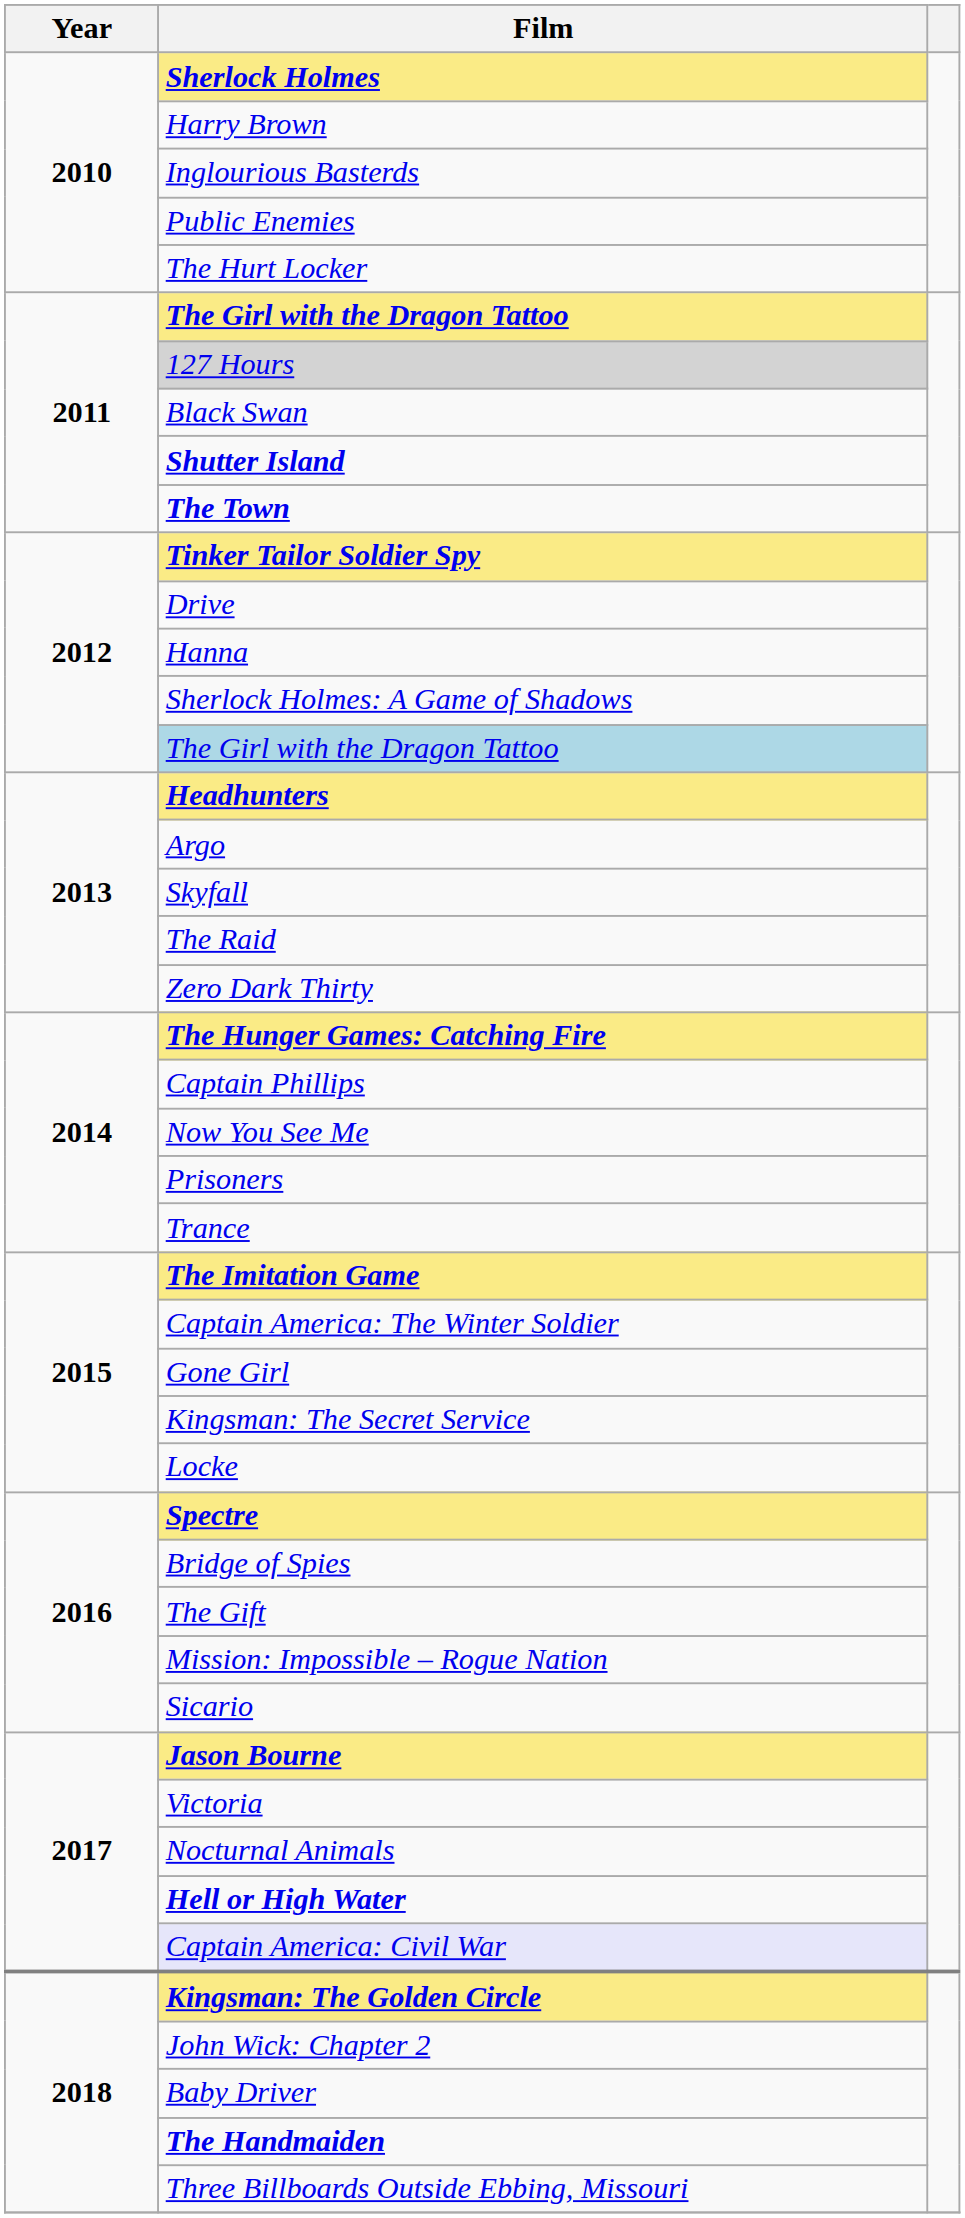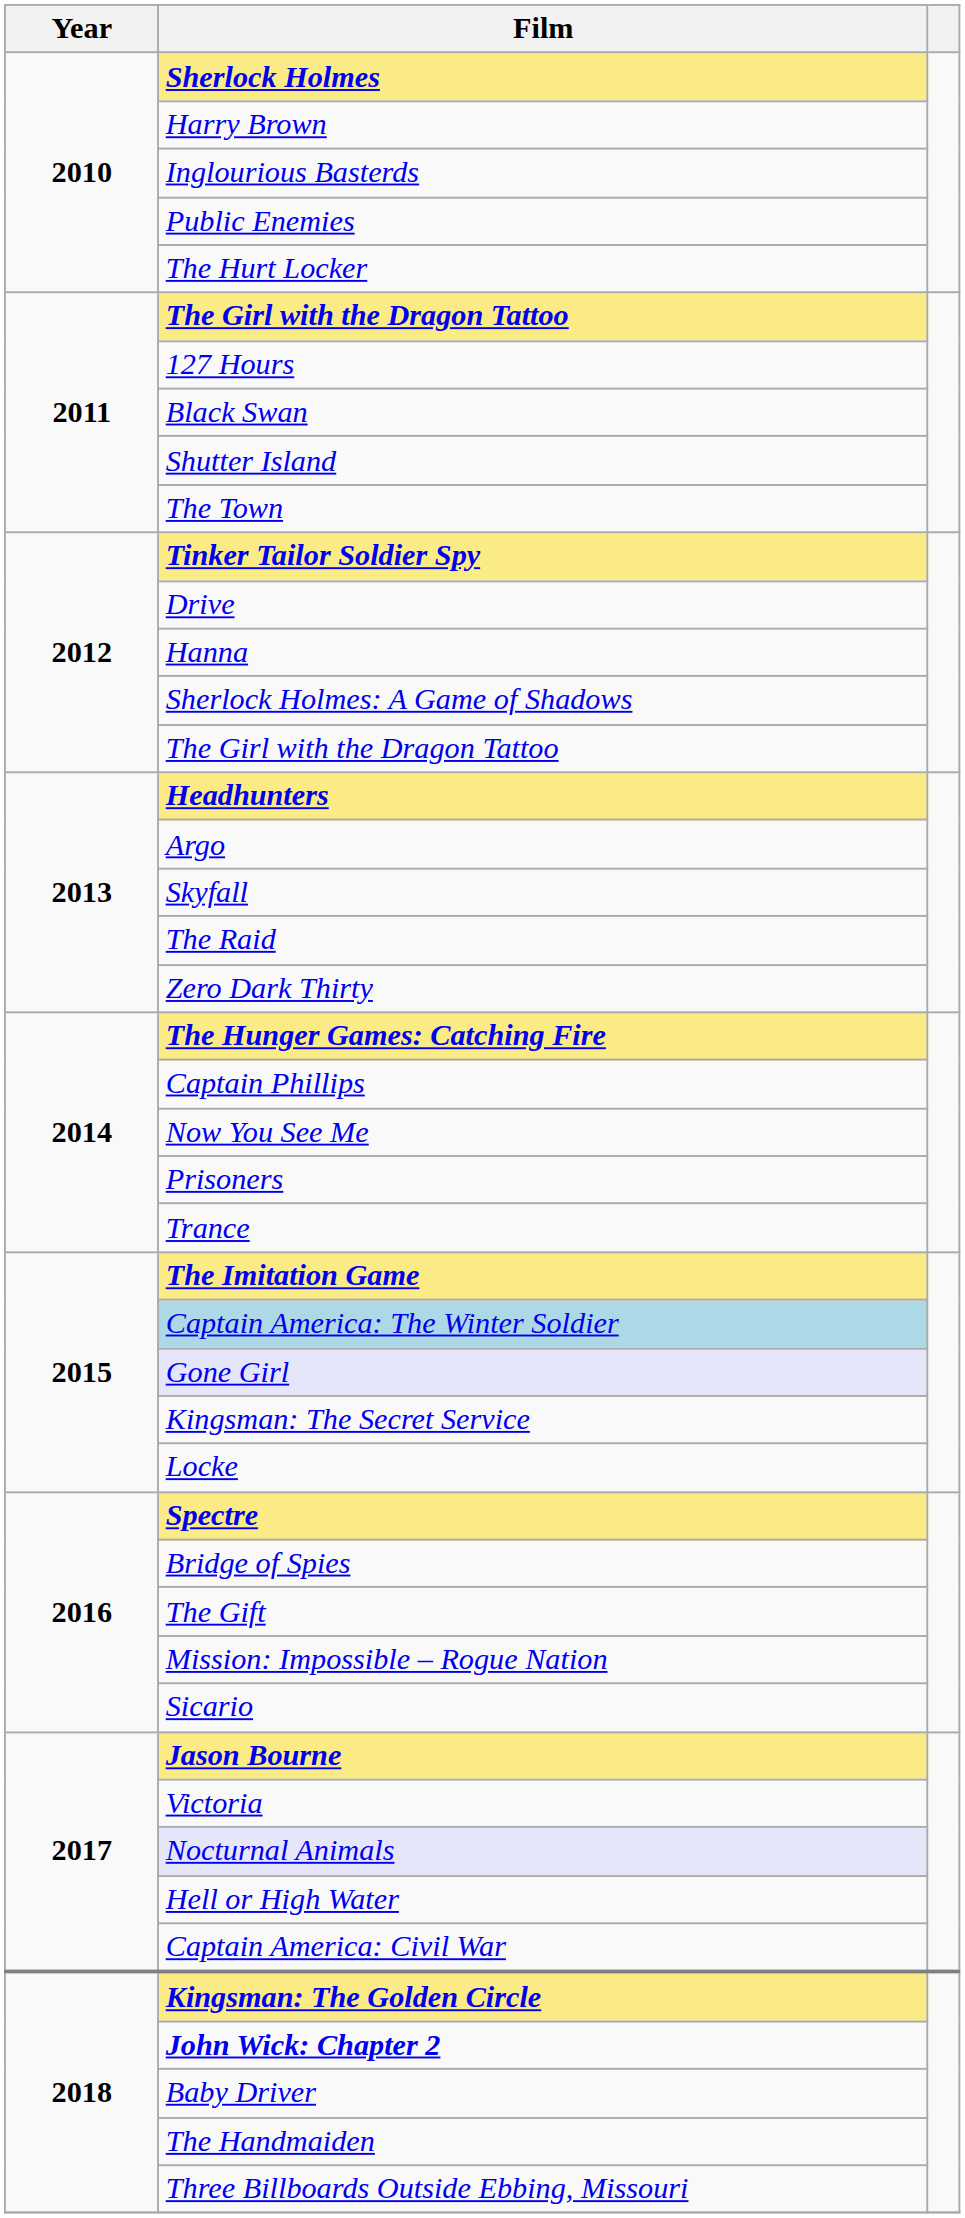127 Hours | Film: lightgrey background -> no background
Shutter Island | Film: bold -> normal
The Town | Film: bold -> normal
2012 / The Girl with the Dragon Tattoo | Film: lightblue background -> no background
Captain America: The Winter Soldier | Film: no background -> lightblue background
Gone Girl | Film: no background -> lavender background
Nocturnal Animals | Film: no background -> lavender background
Hell or High Water | Film: bold -> normal
Captain America: Civil War | Film: lavender background -> no background
John Wick: Chapter 2 | Film: normal -> bold
The Handmaiden | Film: bold -> normal
